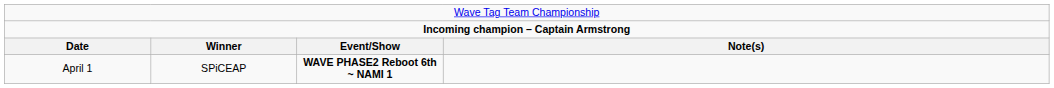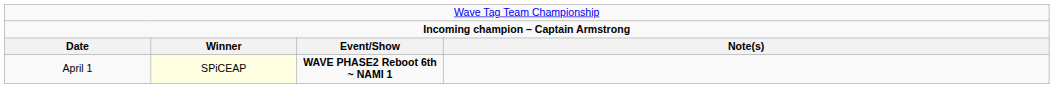April 1 | column 2: no background -> lightyellow background
